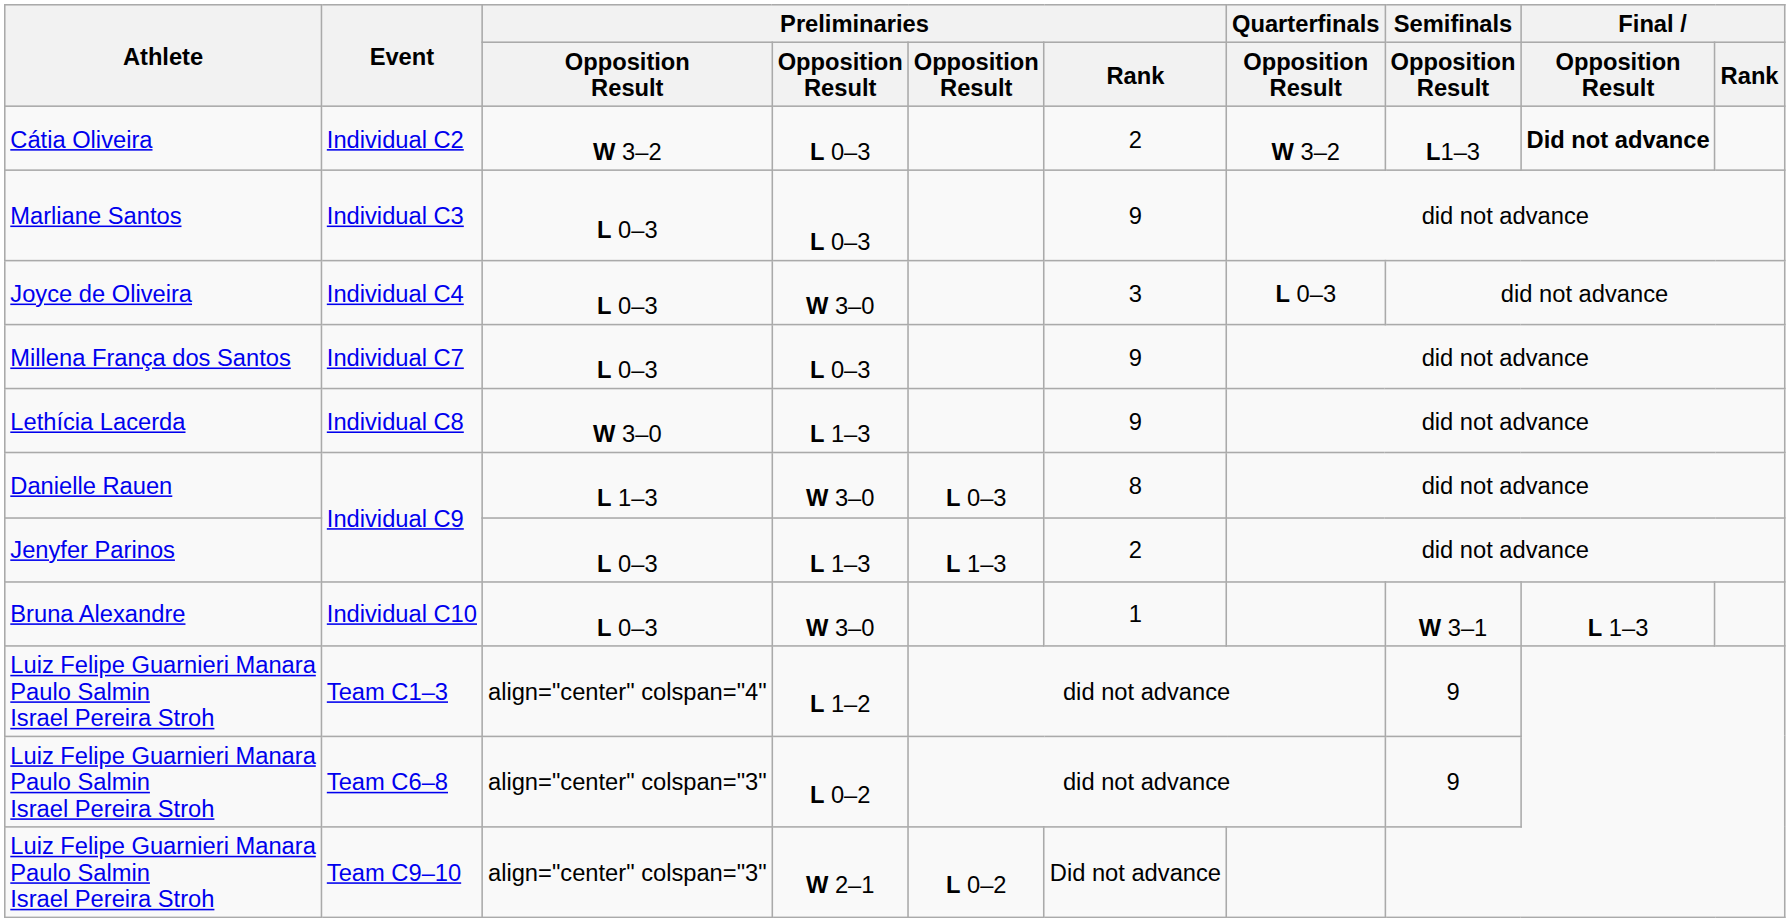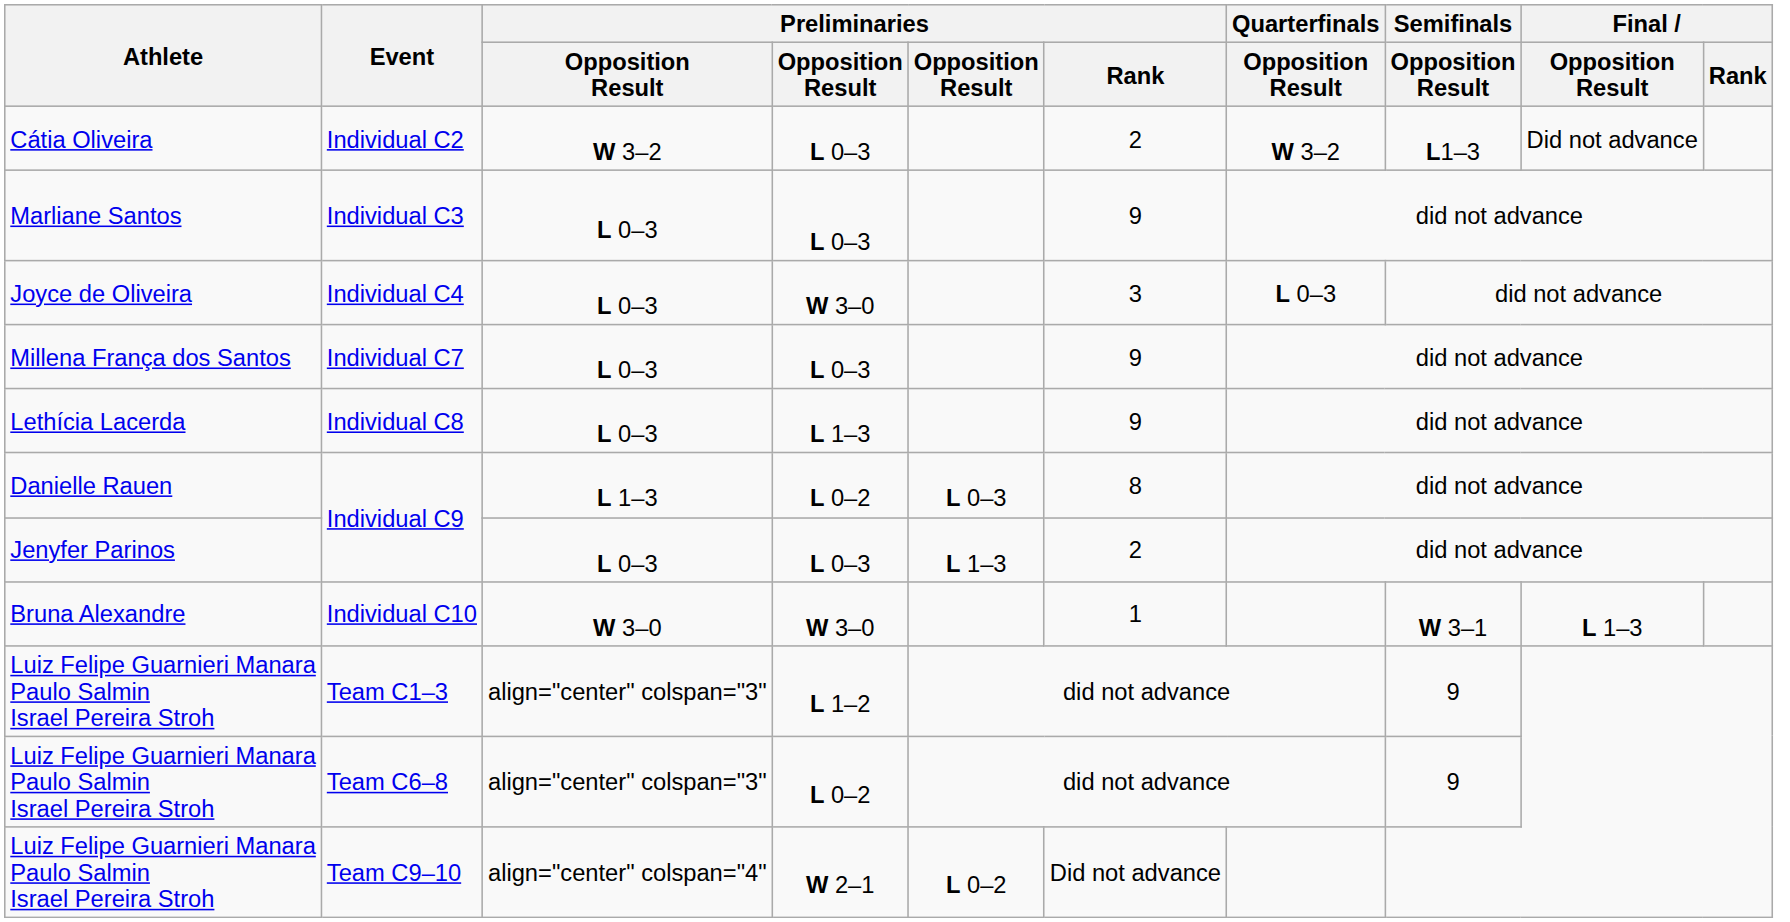Individual C2 | Final / Opposition Result: bold -> normal
Individual C8 | column 3: W 3–0 -> L 0–3
Danielle Rauen / Individual C9 | column 4: W 3–0 -> L 0–2
Jenyfer Parinos / Individual C9 | column 4: L 1–3 -> L 0–3
Individual C10 | column 3: L 0–3 -> W 3–0
Team C1–3 | column 3: align="center" colspan="4" -> align="center" colspan="3"
Team C9–10 | column 3: align="center" colspan="3" -> align="center" colspan="4"
